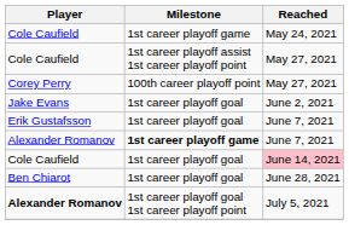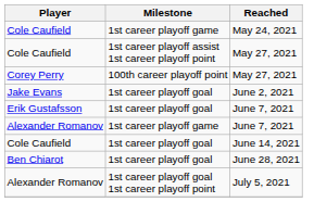row 7 | Milestone: bold -> normal
row 8 | Reached: pink background -> no background
row 10 | Player: bold -> normal
